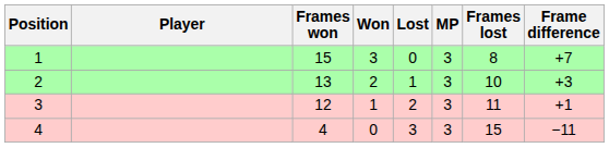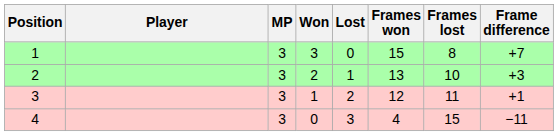columns swapped: MP <-> Frames won
